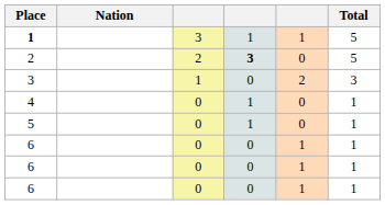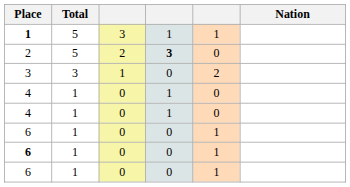columns swapped: Nation <-> Total
row 6 | Place: 5 -> 4
row 8 | Place: normal -> bold
